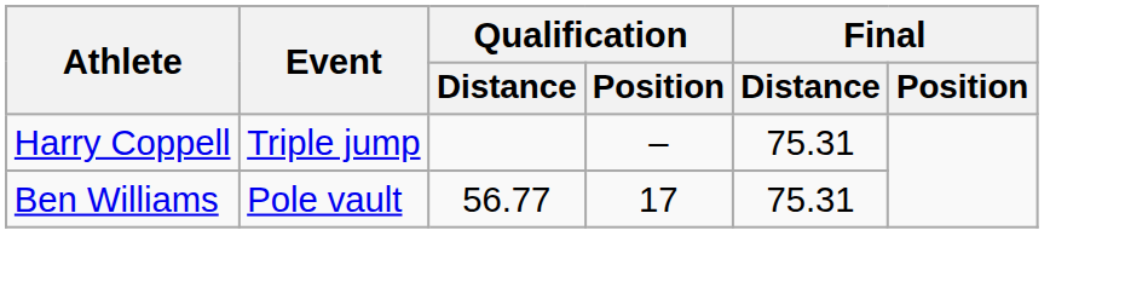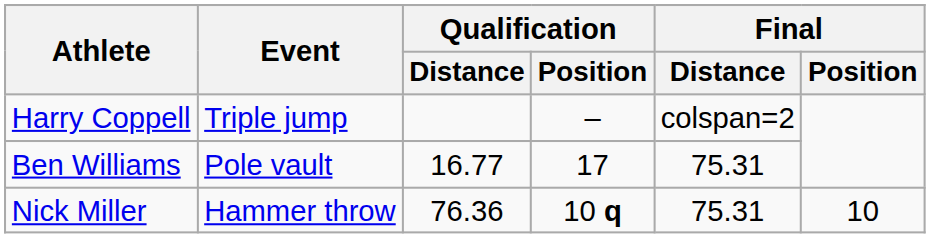Harry Coppell | Final / Distance: 75.31 -> colspan=2
Ben Williams | Qualification / Distance: 56.77 -> 16.77
+ row: Nick Miller | Hammer throw | 76.36 | 10 q | 75.31 | 10
